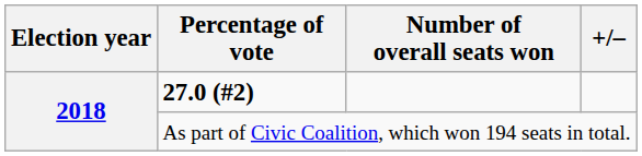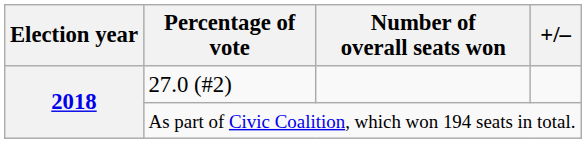27.0 (#2) | Percentage of vote: bold -> normal
